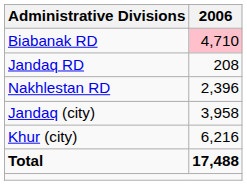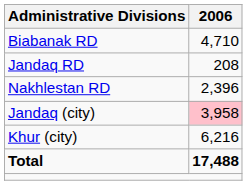Biabanak RD | 2006: pink background -> no background
Jandaq (city) | 2006: no background -> pink background
